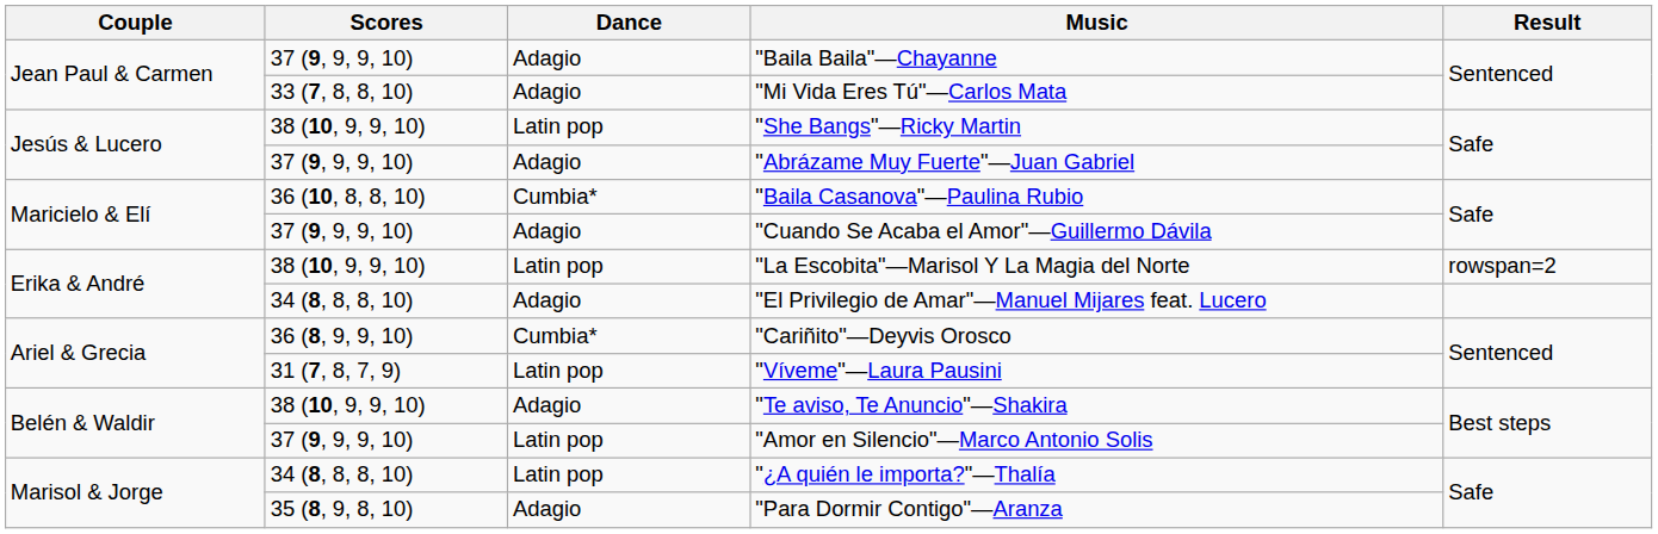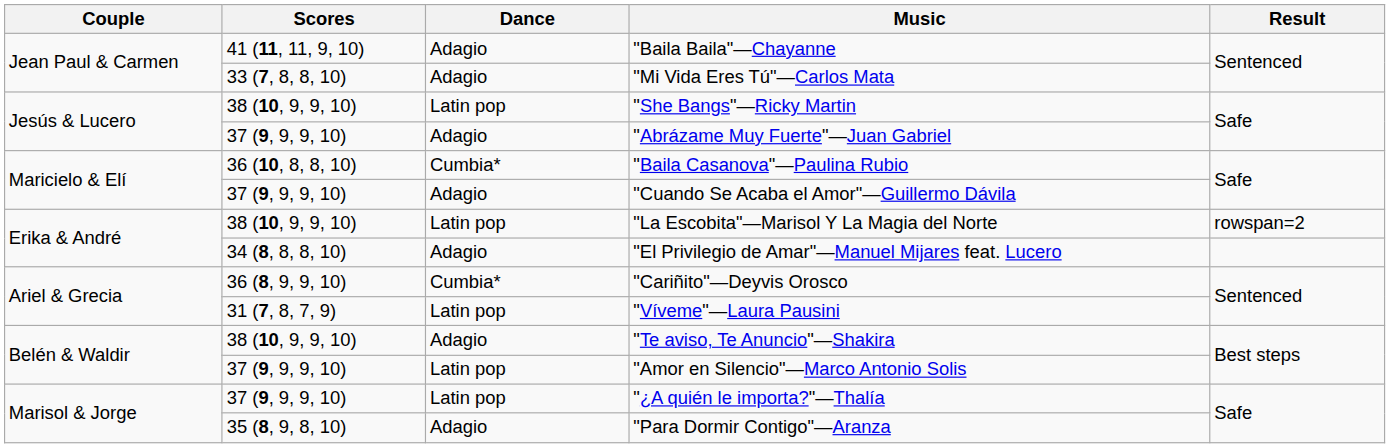"Baila Baila"—Chayanne | Scores: 37 (9, 9, 9, 10) -> 41 (11, 11, 9, 10)
"¿A quién le importa?"—Thalía | Scores: 34 (8, 8, 8, 10) -> 37 (9, 9, 9, 10)
